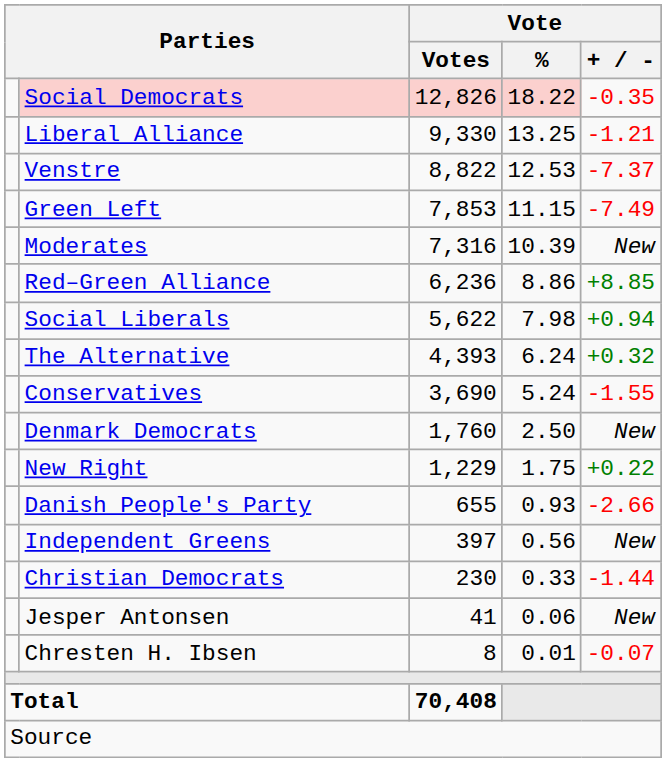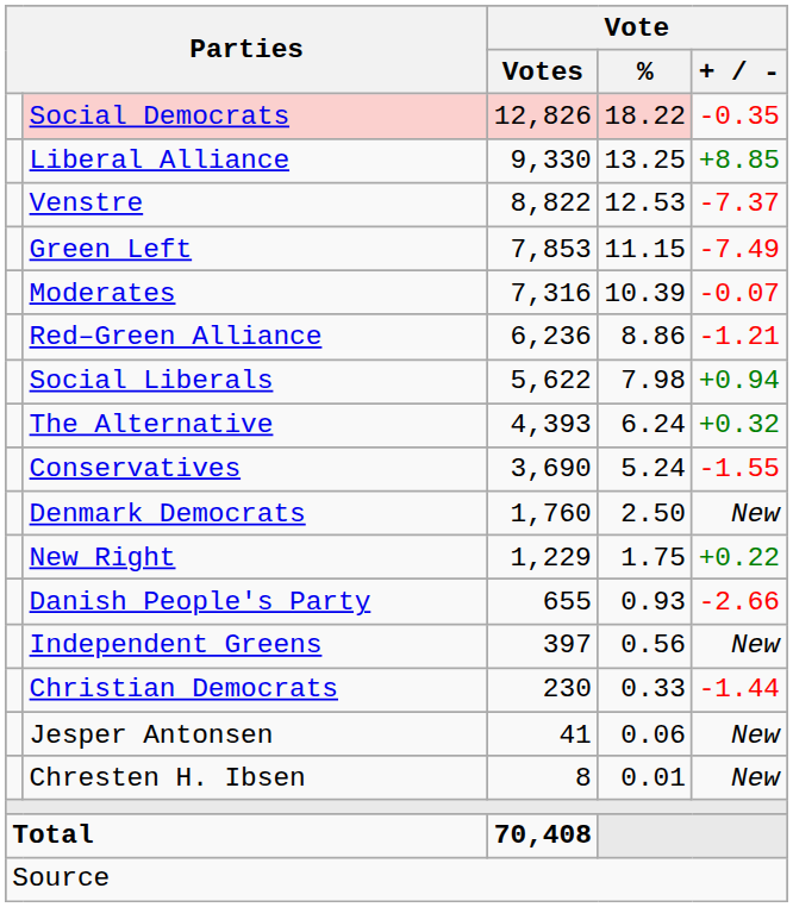Liberal Alliance | Vote / + / -: -1.21 -> +8.85
Moderates | Vote / + / -: New -> -0.07
Red–Green Alliance | Vote / + / -: +8.85 -> -1.21
Chresten H. Ibsen | Vote / + / -: -0.07 -> New
